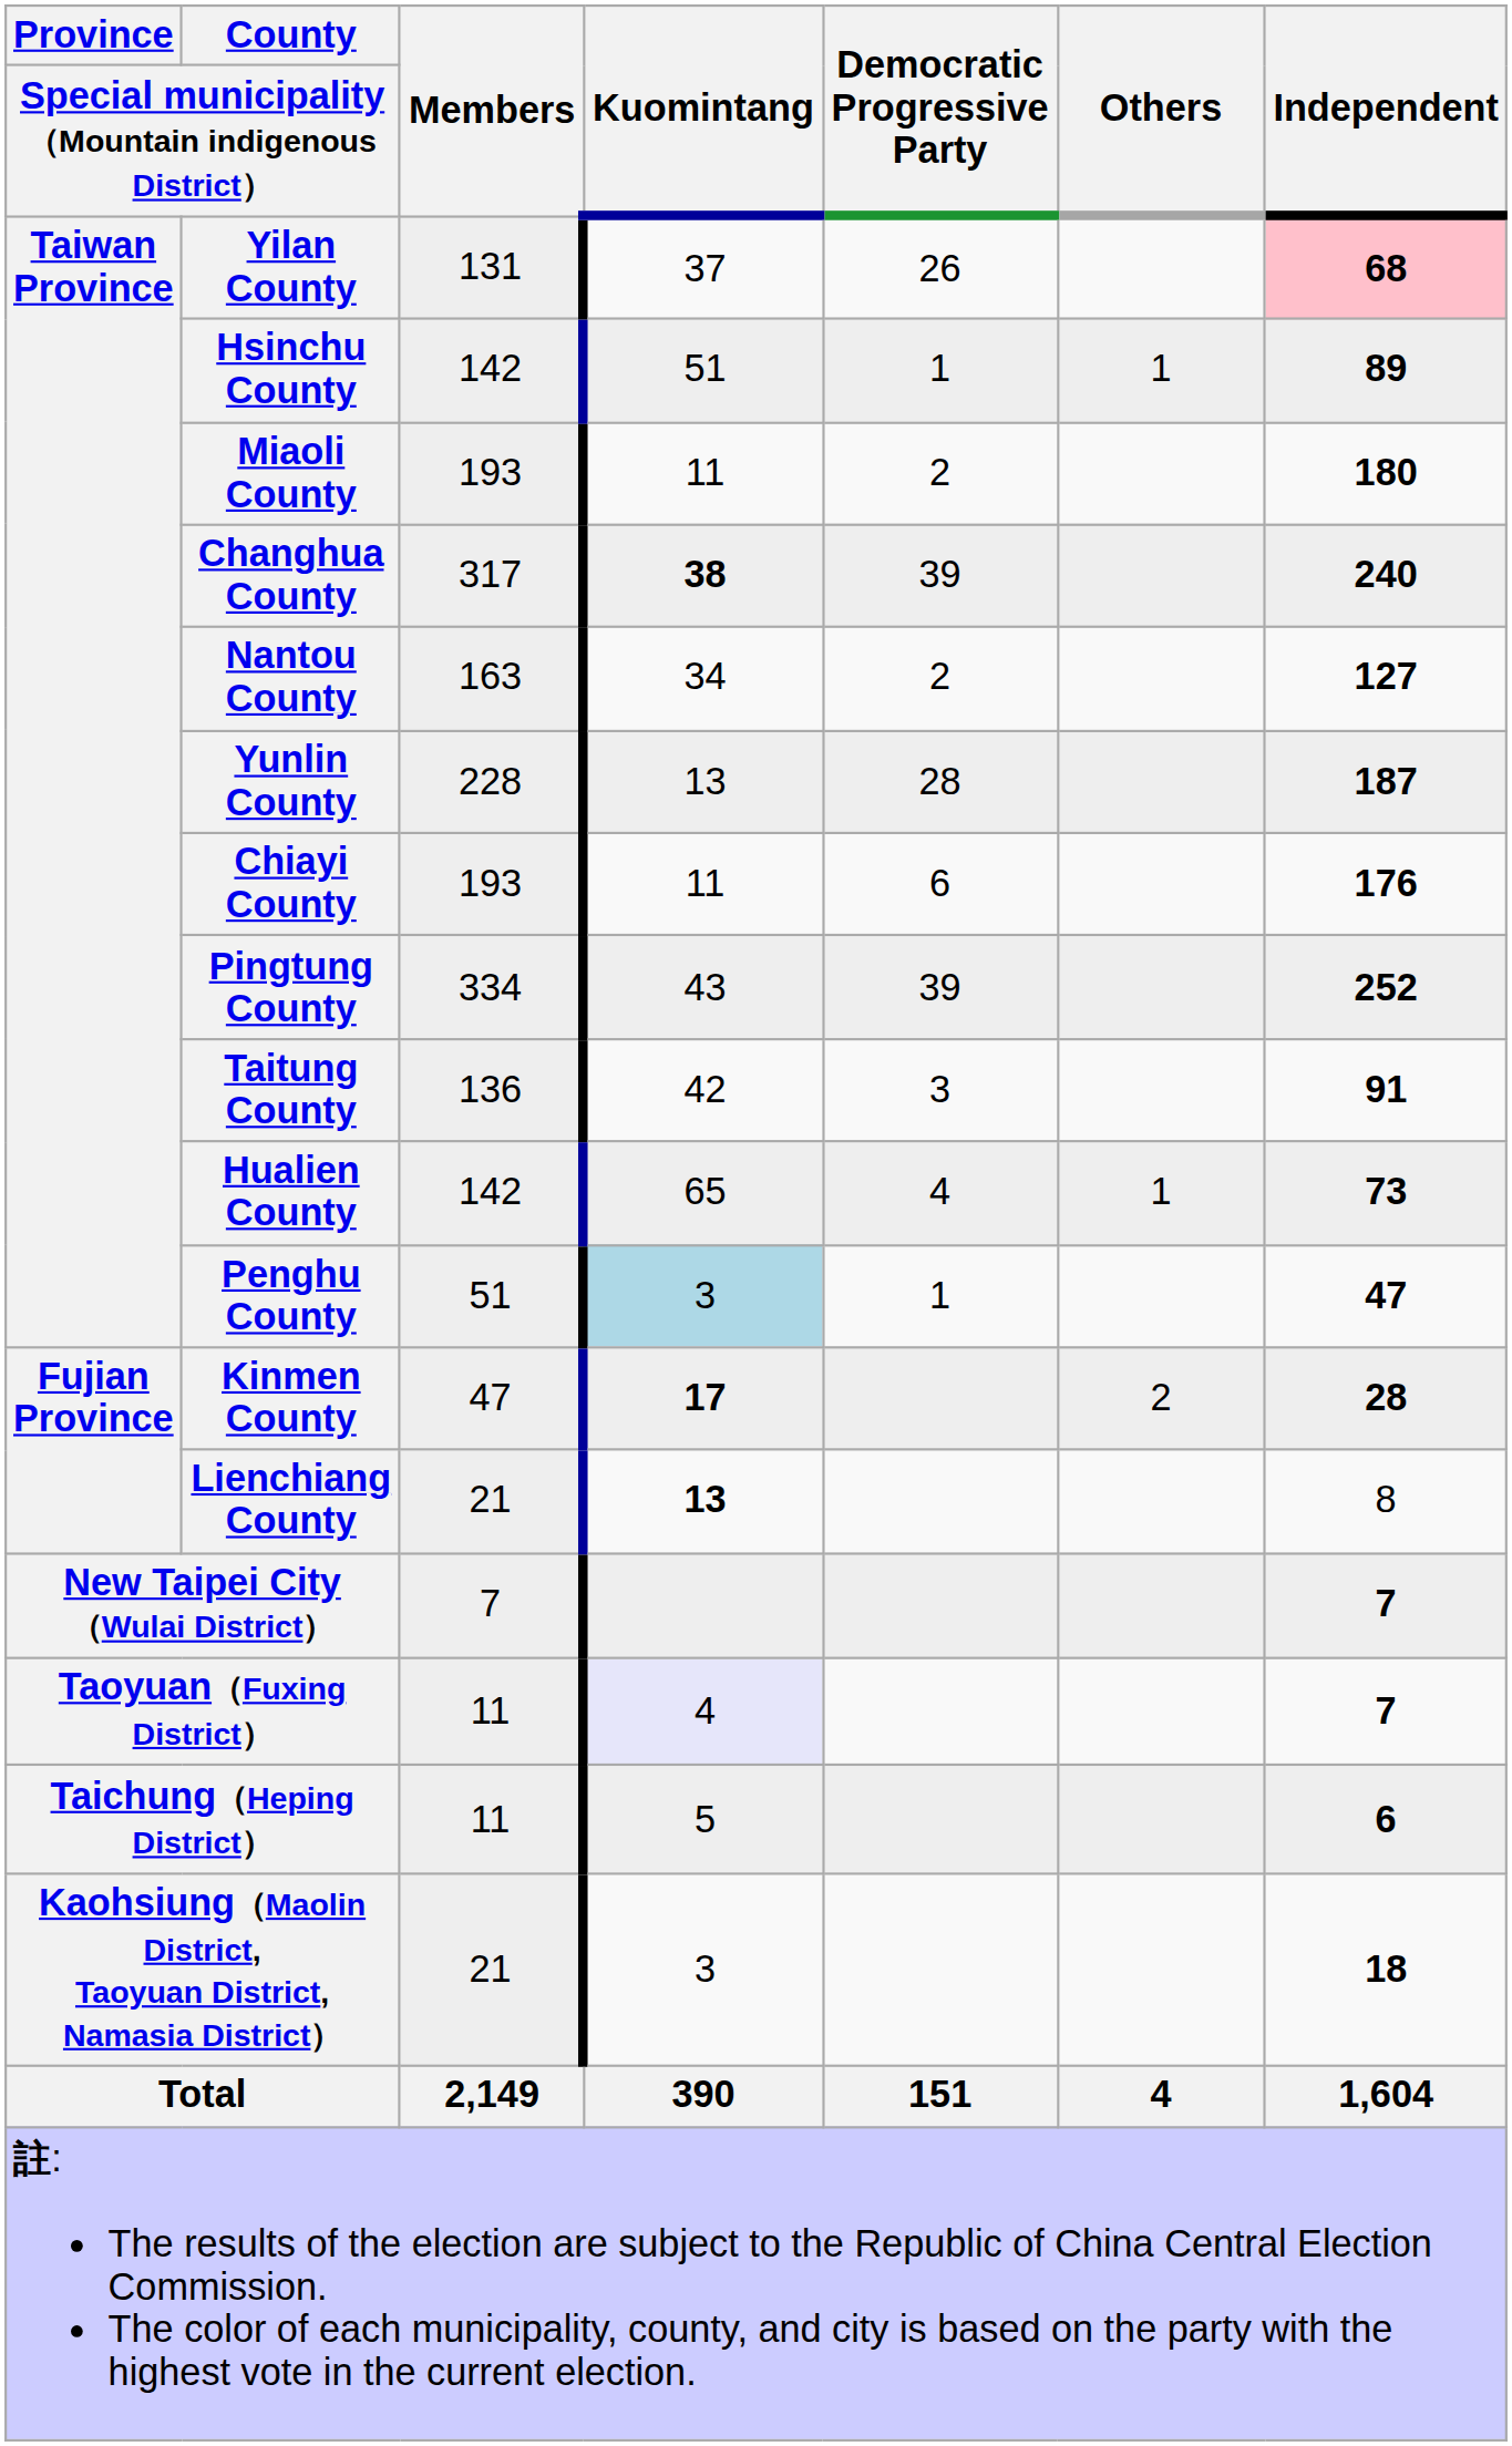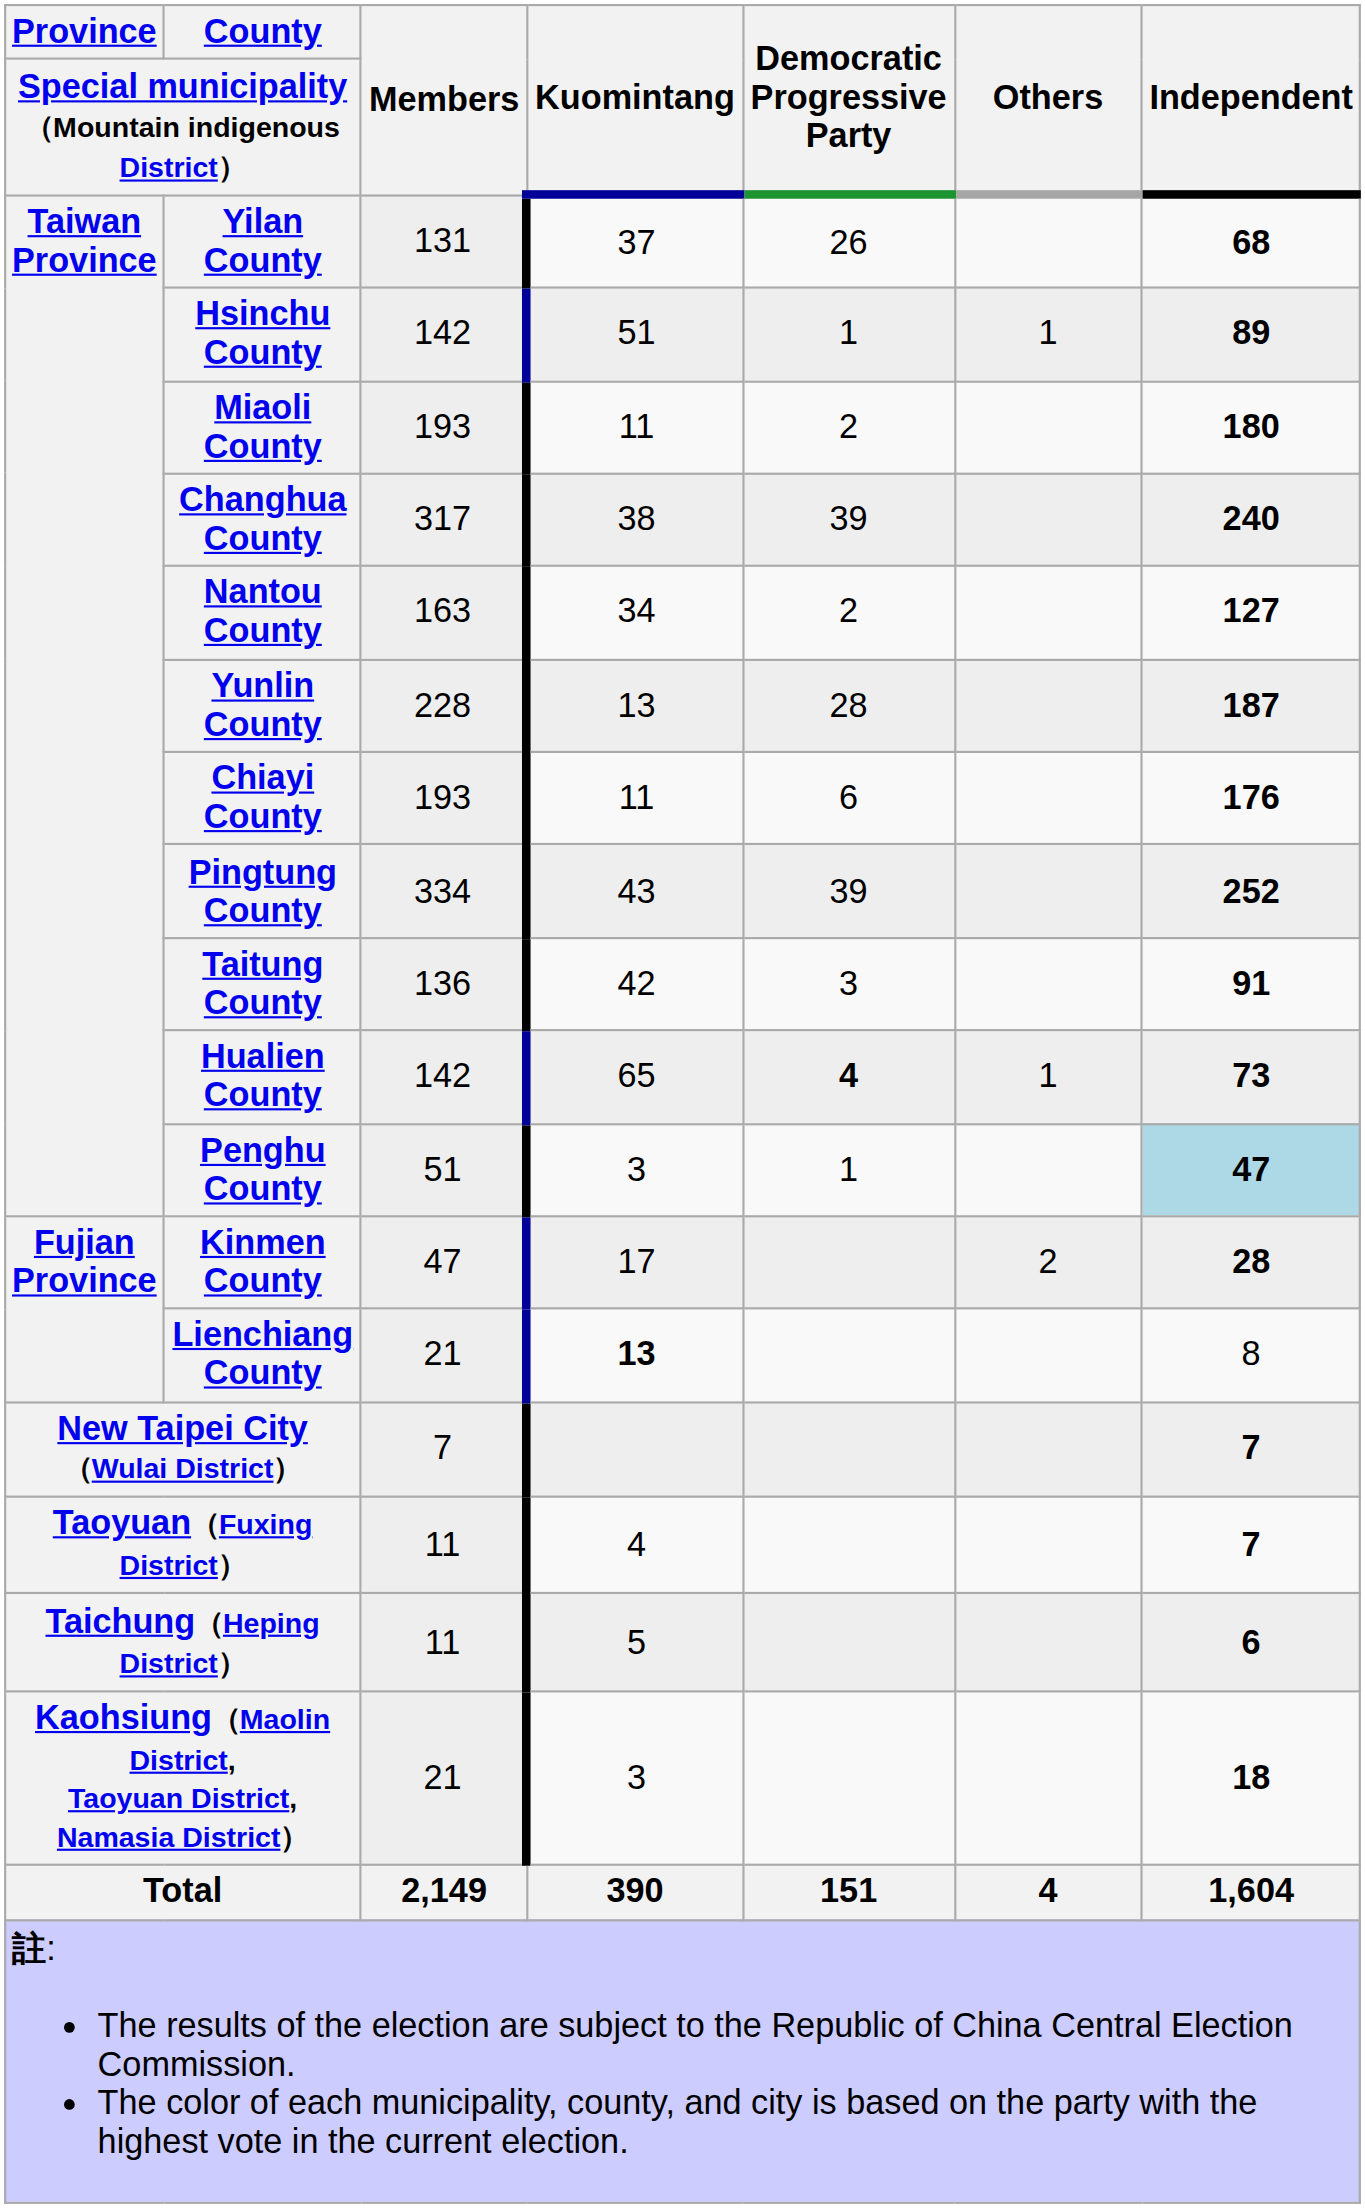Yilan County | Independent: pink background -> no background
Changhua County | Kuomintang: bold -> normal
Hualien County | Democratic Progressive Party: normal -> bold
Penghu County | Kuomintang: lightblue background -> no background
Penghu County | Independent: no background -> lightblue background
Kinmen County | Kuomintang: bold -> normal
Taoyuan（Fuxing District） | Kuomintang: lavender background -> no background
